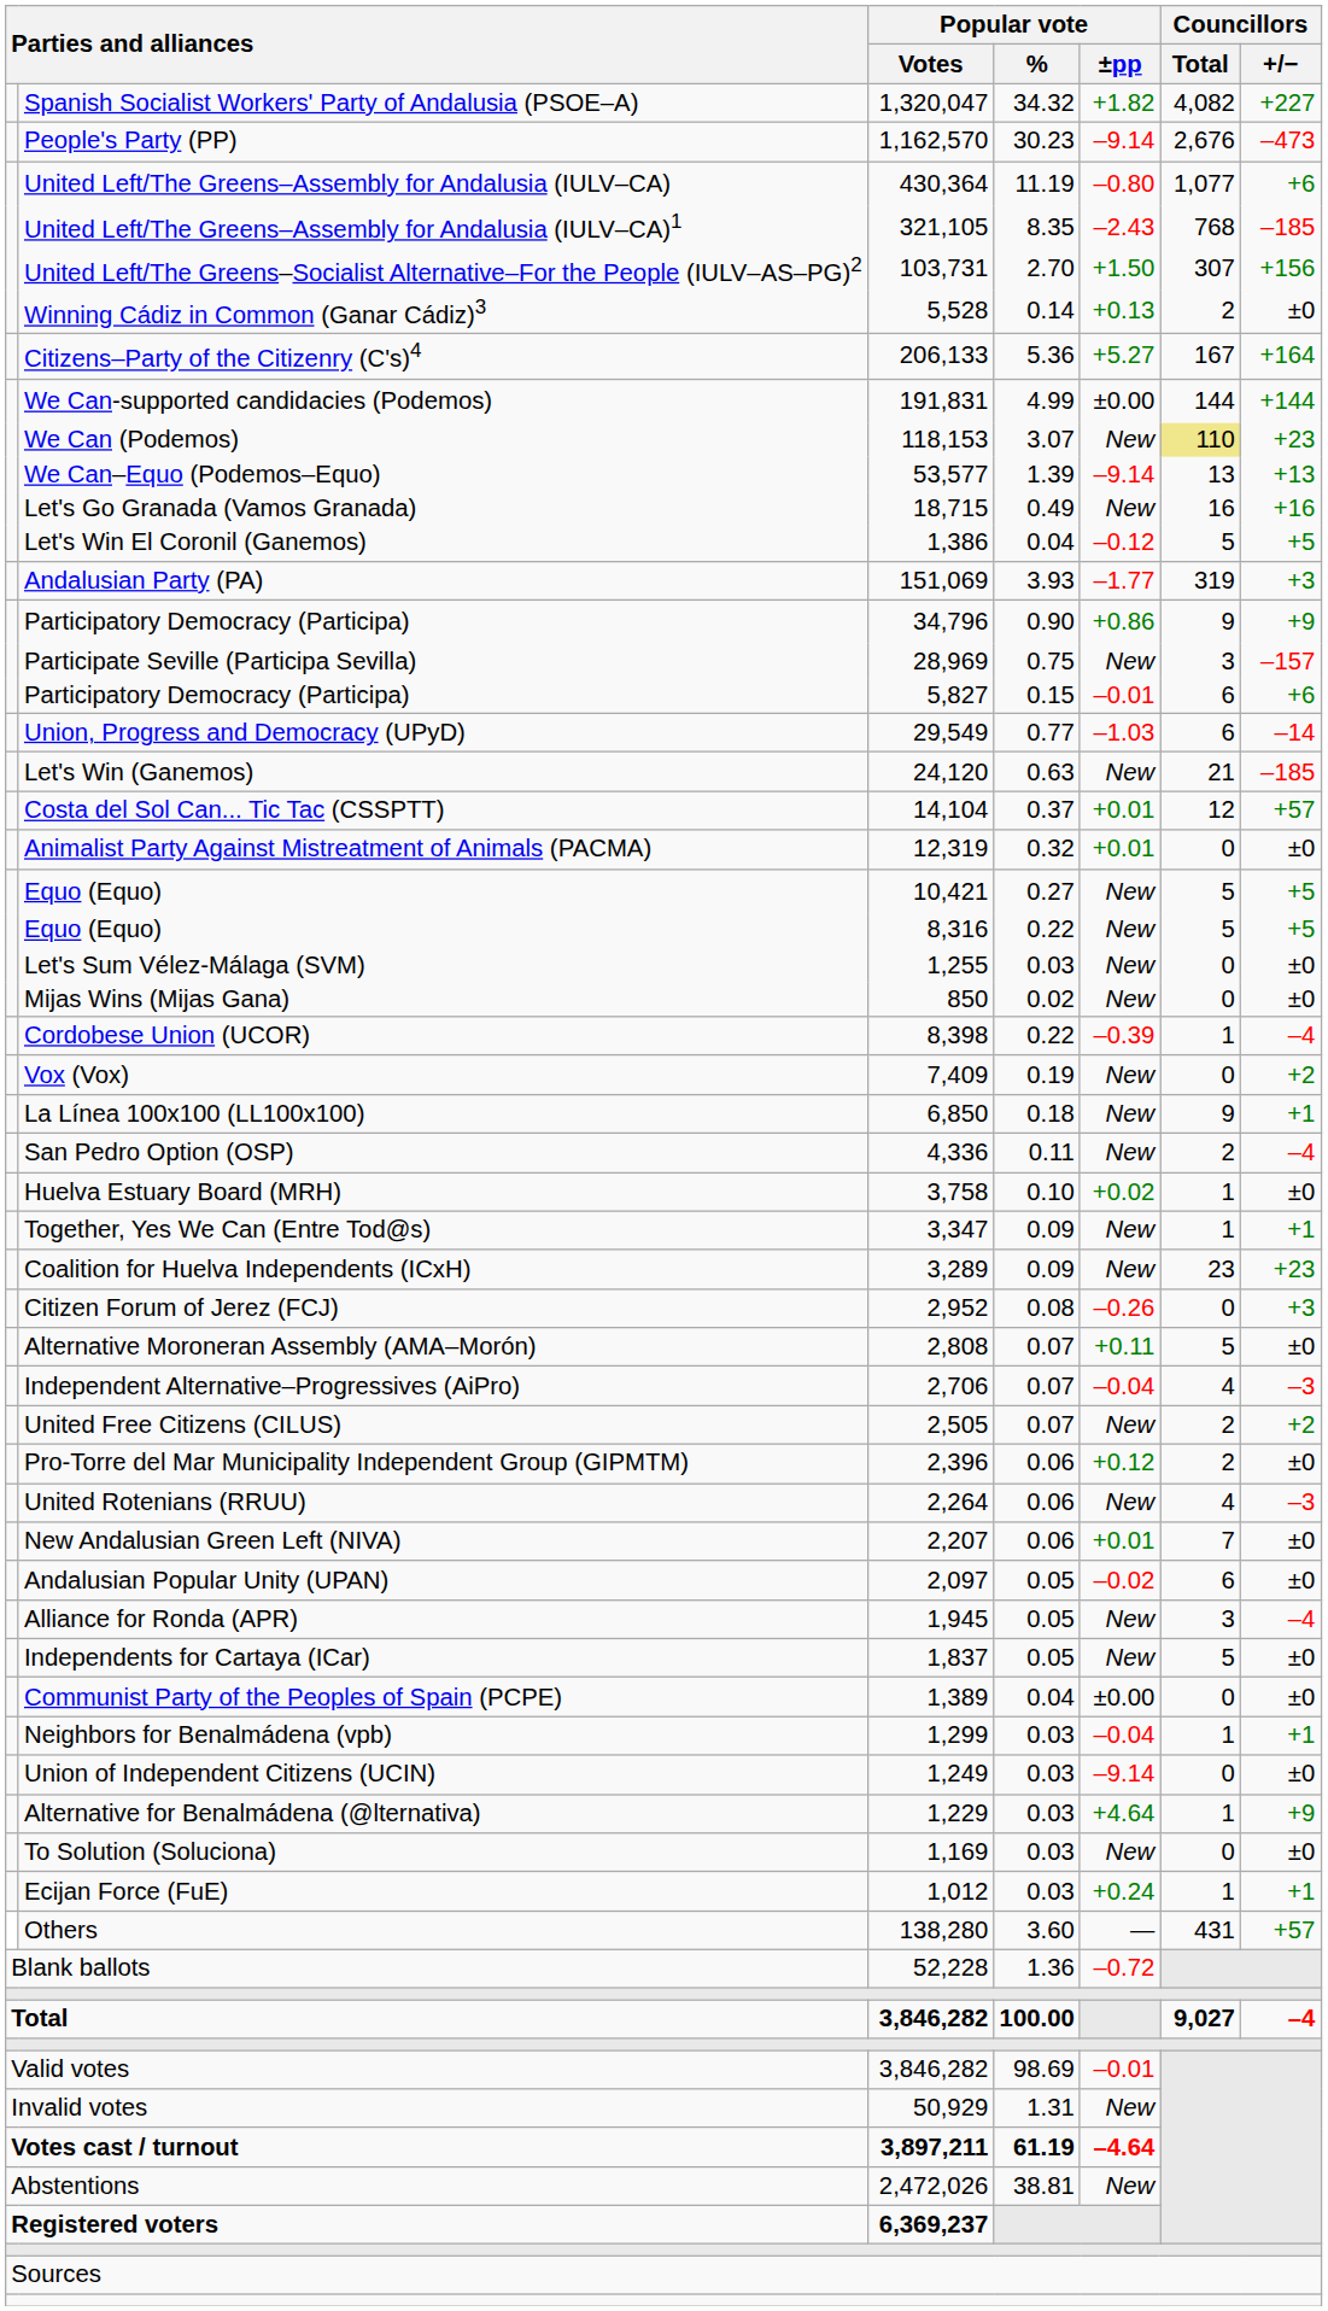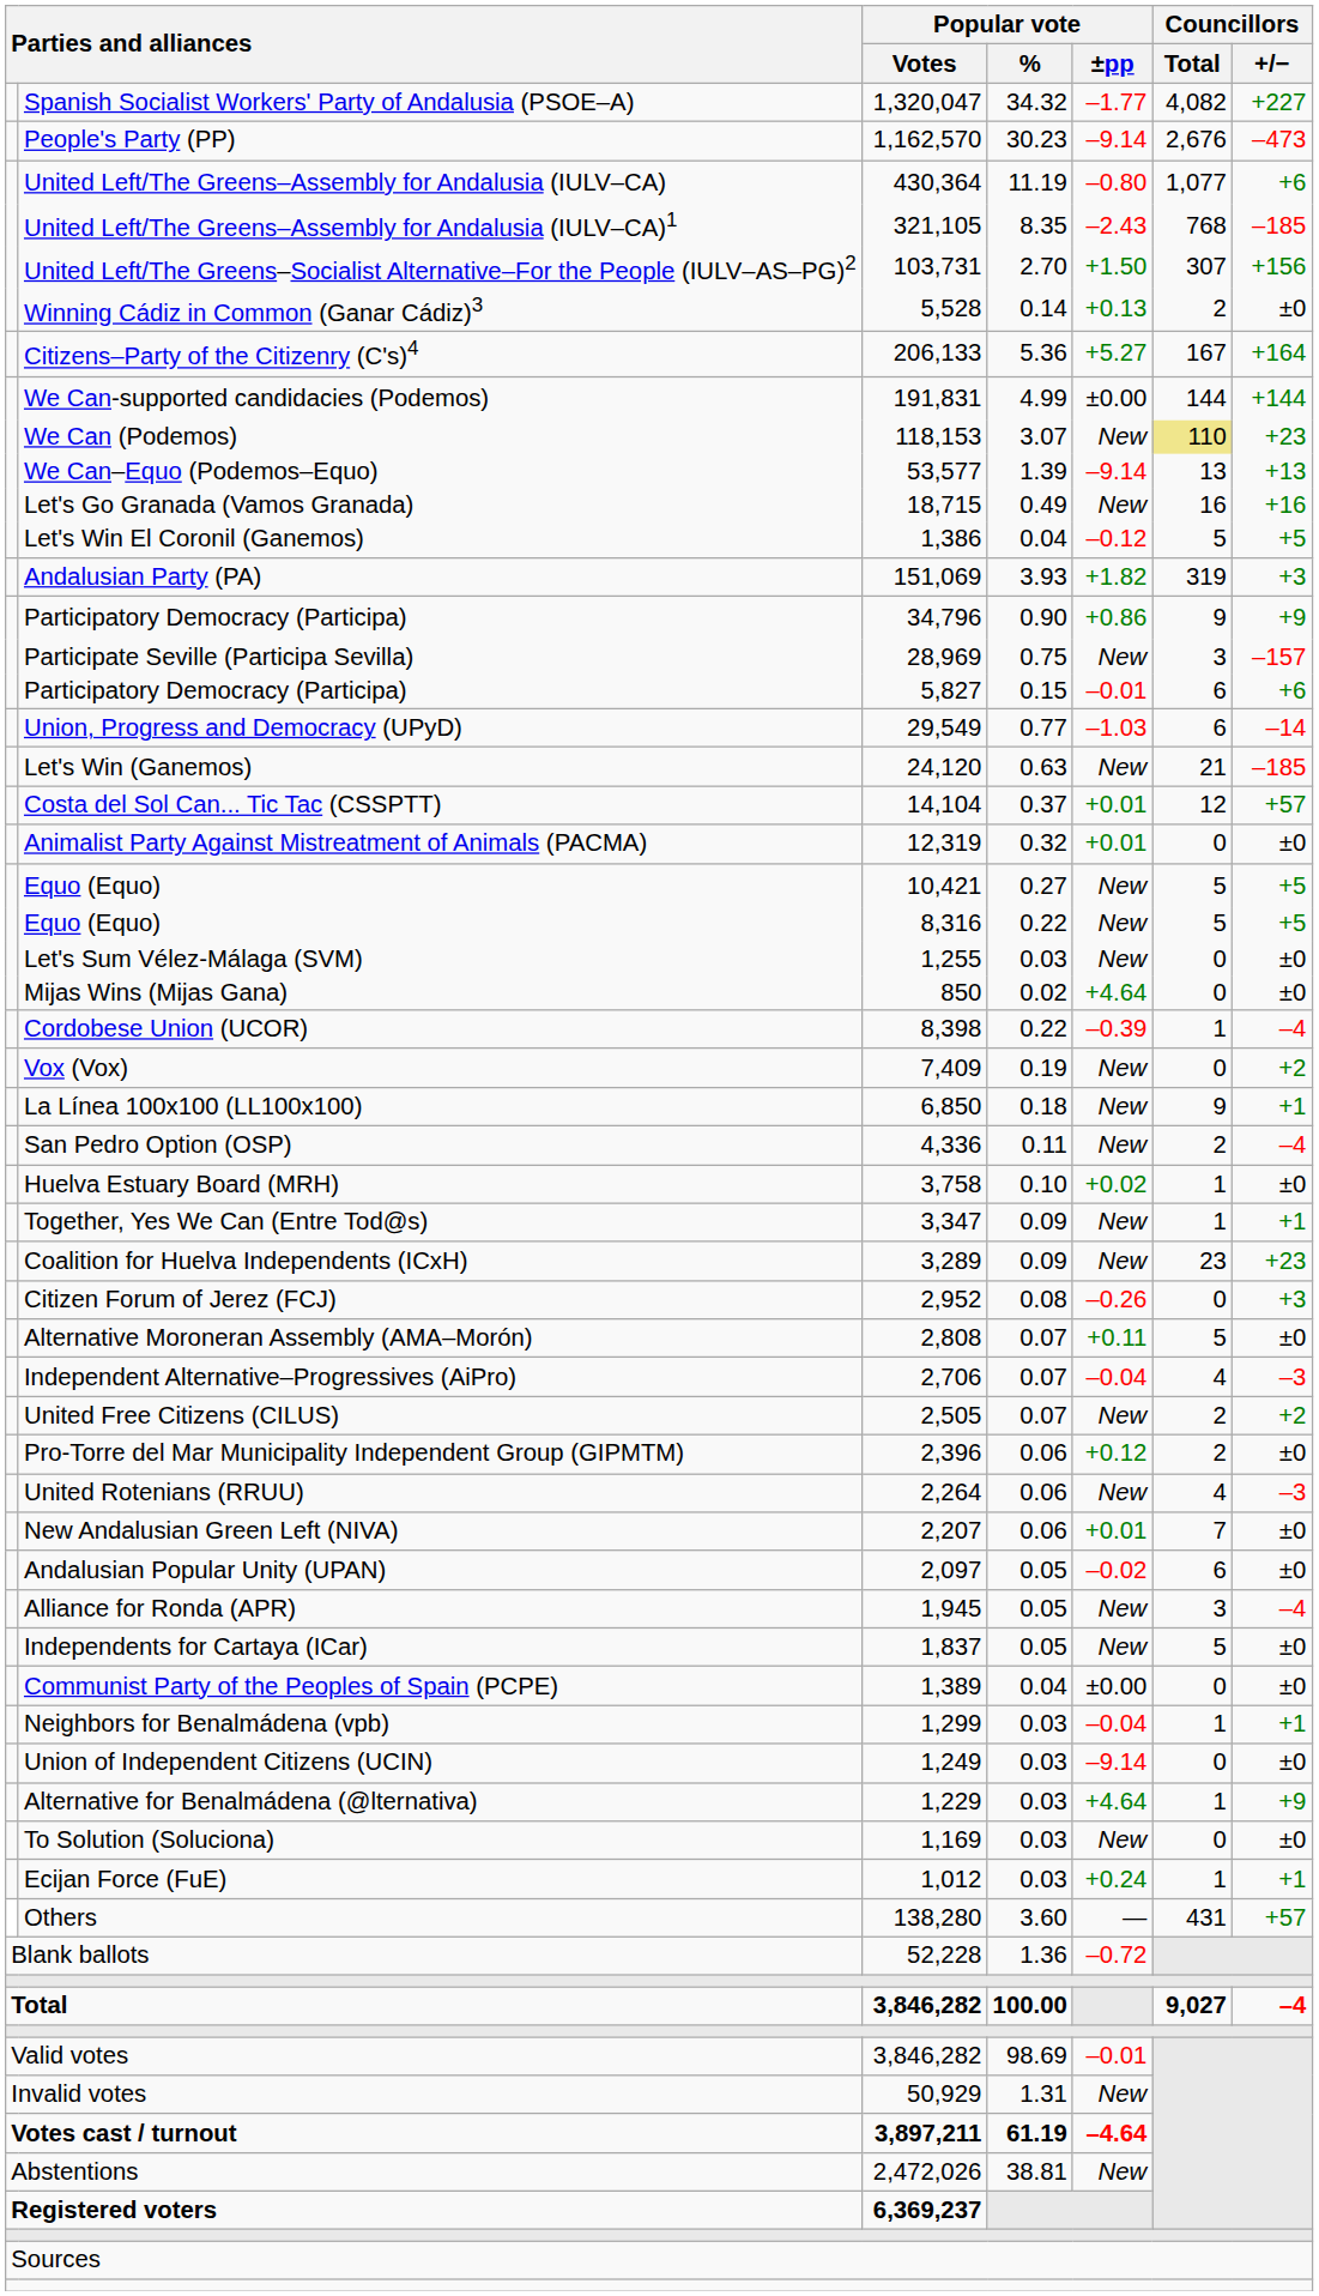Spanish Socialist Workers' Party of Andalusia (PSOE–A) | Popular vote / ±pp: +1.82 -> –1.77
Andalusian Party (PA) | Popular vote / ±pp: –1.77 -> +1.82
Mijas Wins (Mijas Gana) | Popular vote / ±pp: New -> +4.64
